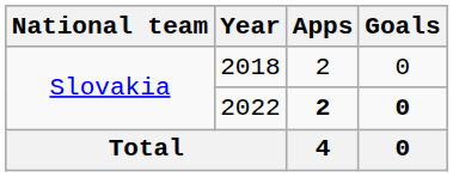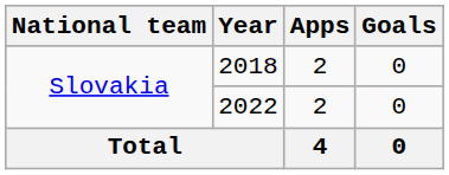2022 | Apps: bold -> normal
2022 | Goals: bold -> normal
